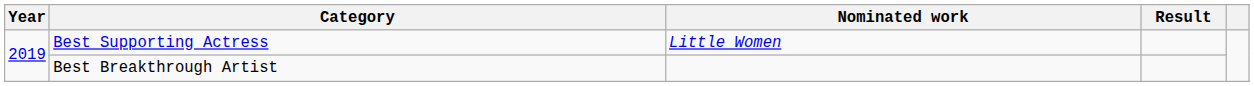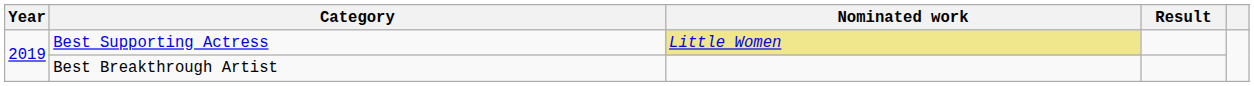Best Supporting Actress | Nominated work: no background -> khaki background
